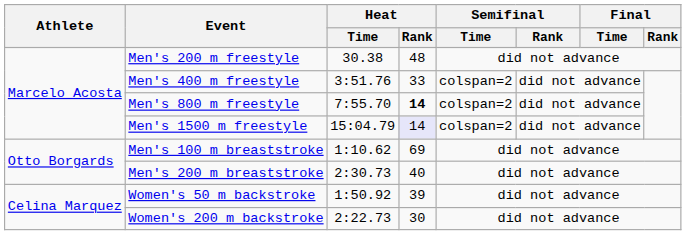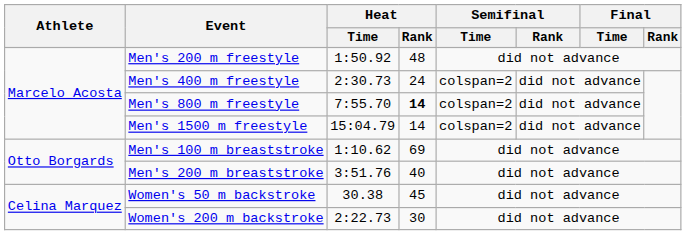Men's 200 m freestyle | Heat / Time: 30.38 -> 1:50.92
Men's 400 m freestyle | Heat / Time: 3:51.76 -> 2:30.73
Men's 400 m freestyle | Heat / Rank: 33 -> 24
Men's 1500 m freestyle | Heat / Rank: lavender background -> no background
Men's 200 m breaststroke | Heat / Time: 2:30.73 -> 3:51.76
Women's 50 m backstroke | Heat / Time: 1:50.92 -> 30.38
Women's 50 m backstroke | Heat / Rank: 39 -> 45
